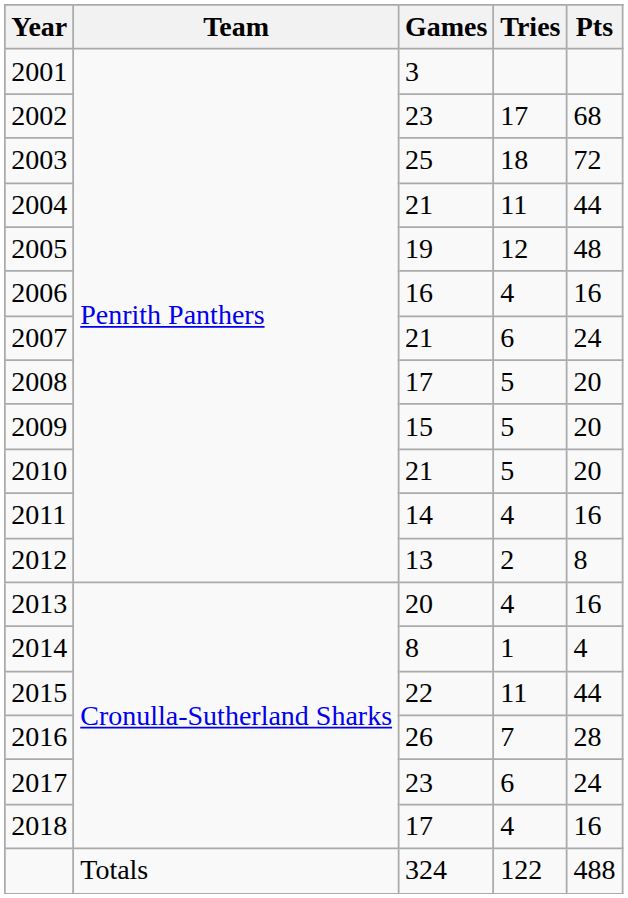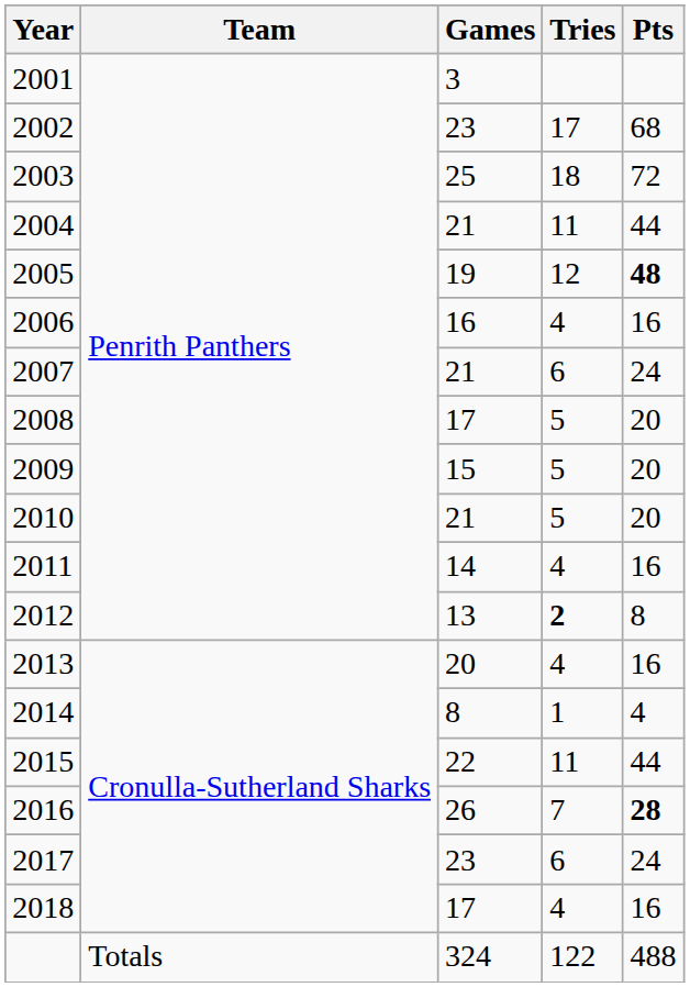2005 | Pts: normal -> bold
2012 | Tries: normal -> bold
2016 | Pts: normal -> bold
